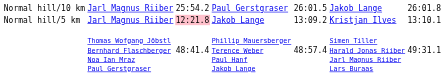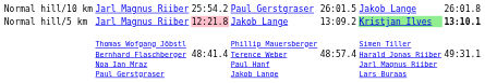Normal hill/5 km | column 6: no background -> lightgreen background
Normal hill/5 km | column 7: normal -> bold
